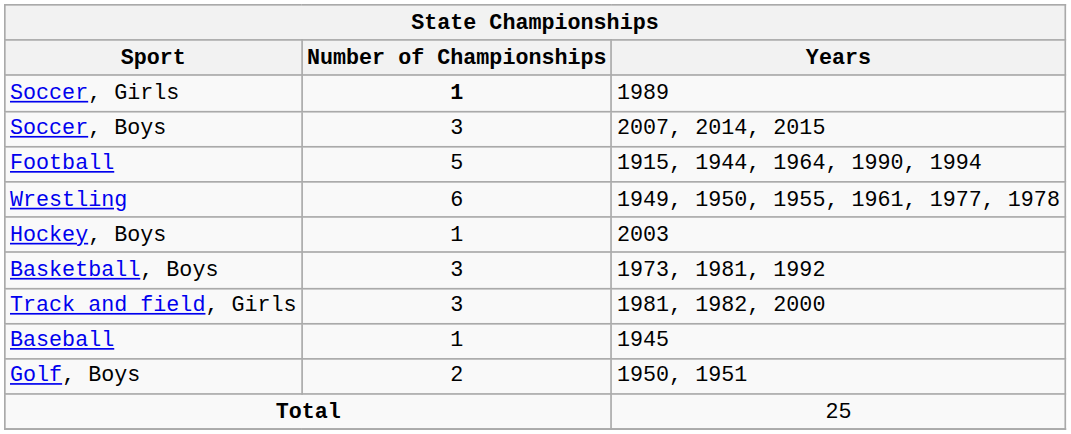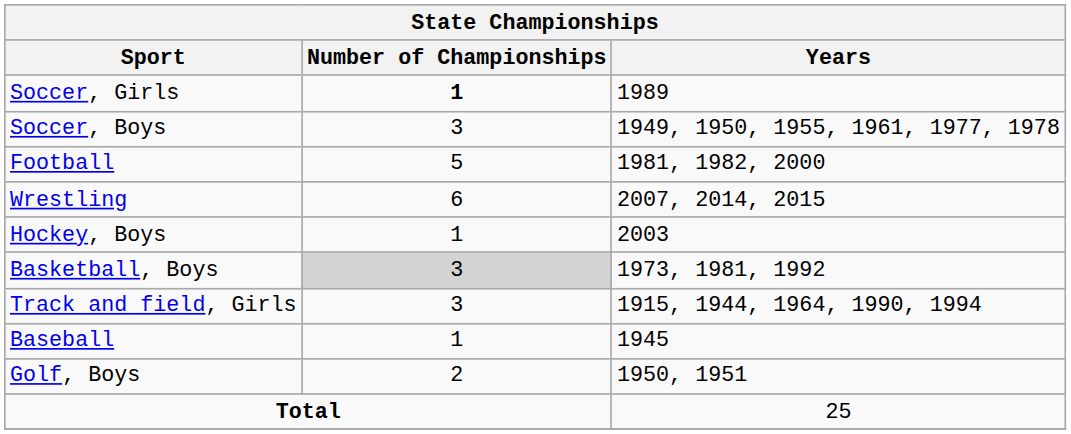Soccer, Boys | Years: 2007, 2014, 2015 -> 1949, 1950, 1955, 1961, 1977, 1978
Football | Years: 1915, 1944, 1964, 1990, 1994 -> 1981, 1982, 2000
Wrestling | Years: 1949, 1950, 1955, 1961, 1977, 1978 -> 2007, 2014, 2015
Basketball, Boys | Number of Championships: no background -> lightgrey background
Track and field, Girls | Years: 1981, 1982, 2000 -> 1915, 1944, 1964, 1990, 1994
